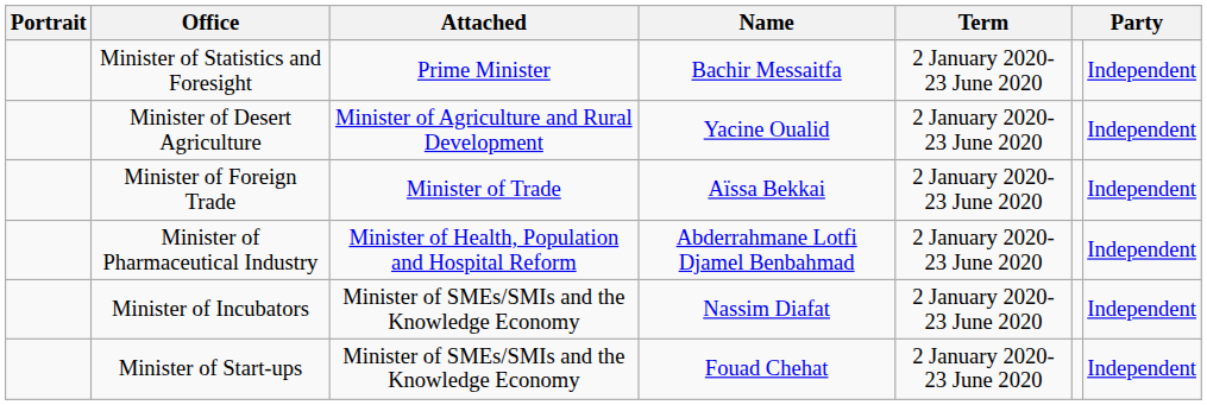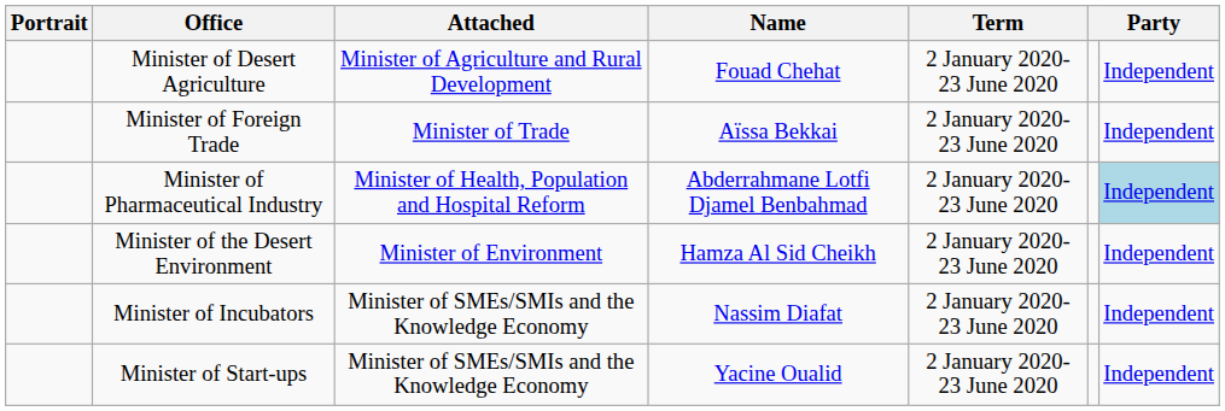- row: Minister of Statistics and Foresight | Prime Minister | Bachir Messaitfa | 2 January 2020- 23 June 2020 | Independent
Minister of Desert Agriculture | Name: Yacine Oualid -> Fouad Chehat
Minister of Pharmaceutical Industry | column 7: no background -> lightblue background
+ row: Minister of the Desert Environment | Minister of Environment | Hamza Al Sid Cheikh | 2 January 2020- 23 June 2020 | Independent
Minister of Start-ups | Name: Fouad Chehat -> Yacine Oualid
